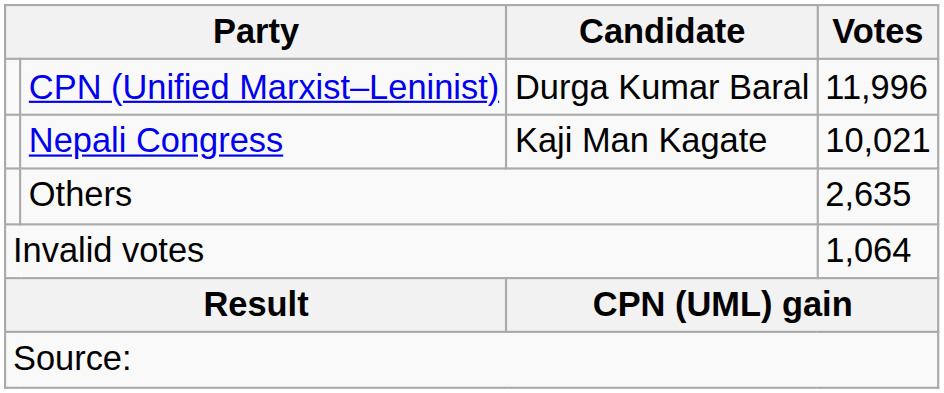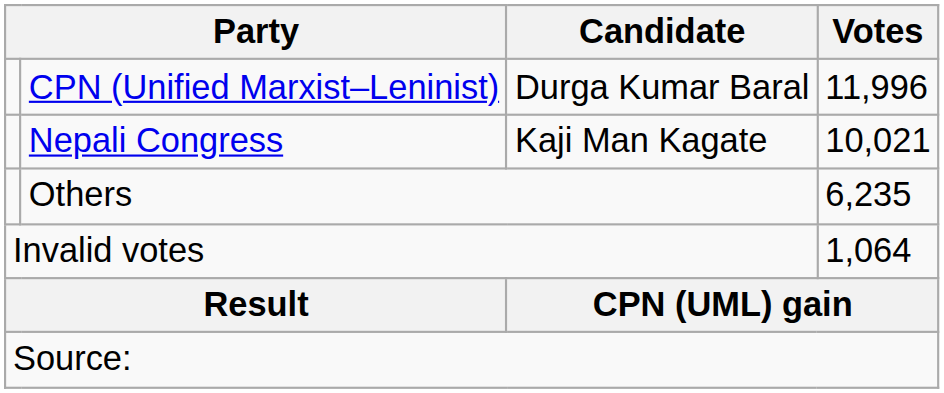Others | Votes: 2,635 -> 6,235
